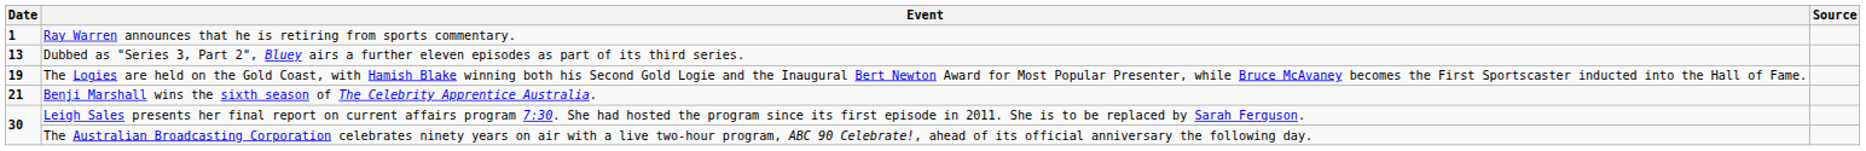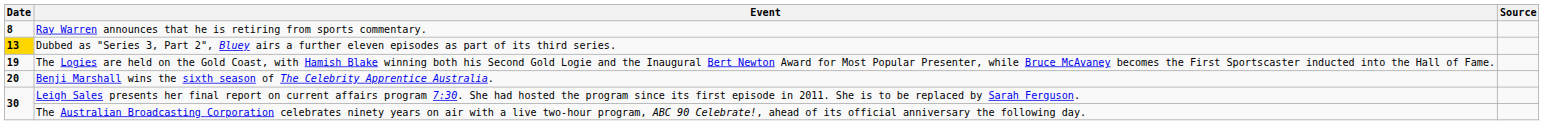row 2 | Date: 1 -> 8
row 3 | Date: no background -> gold background
row 5 | Date: 21 -> 20
